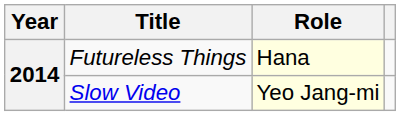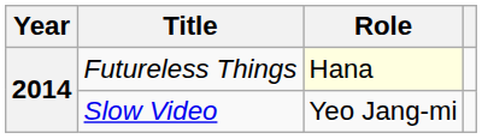Slow Video | Role: lightyellow background -> no background
